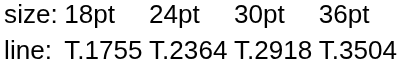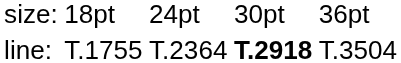line: | column 4: normal -> bold
